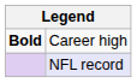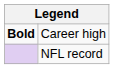row 3 | column 2: lavender background -> no background
